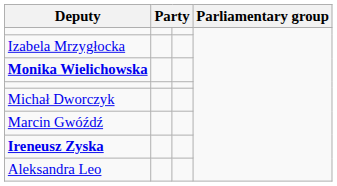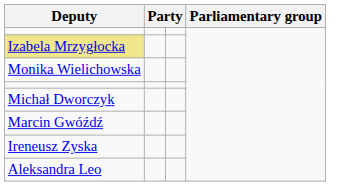Izabela Mrzygłocka | Deputy: no background -> khaki background
Monika Wielichowska | Deputy: bold -> normal
Ireneusz Zyska | Deputy: bold -> normal
